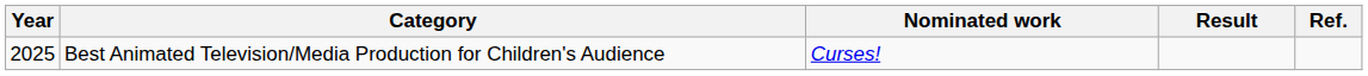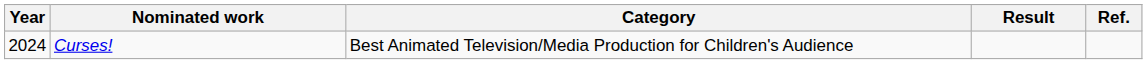columns swapped: Category <-> Nominated work
row 2 | Year: 2025 -> 2024
